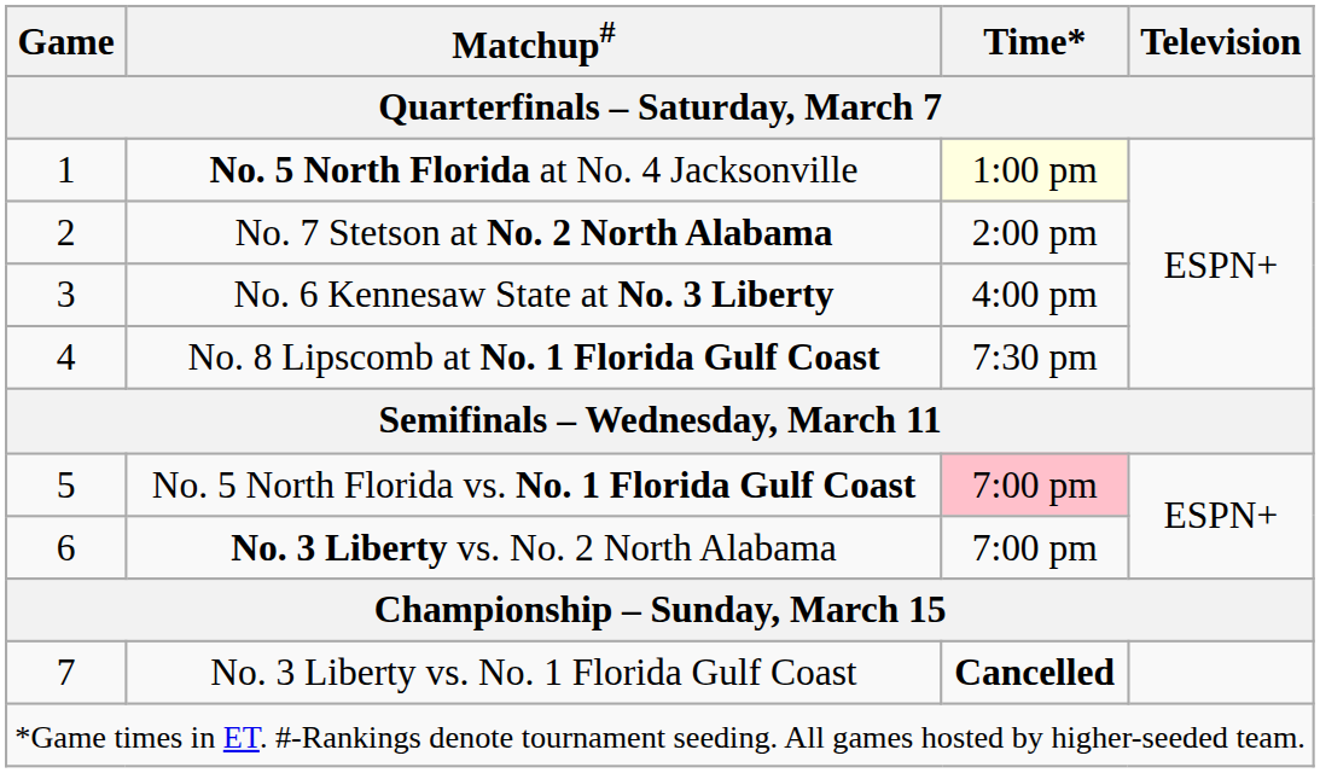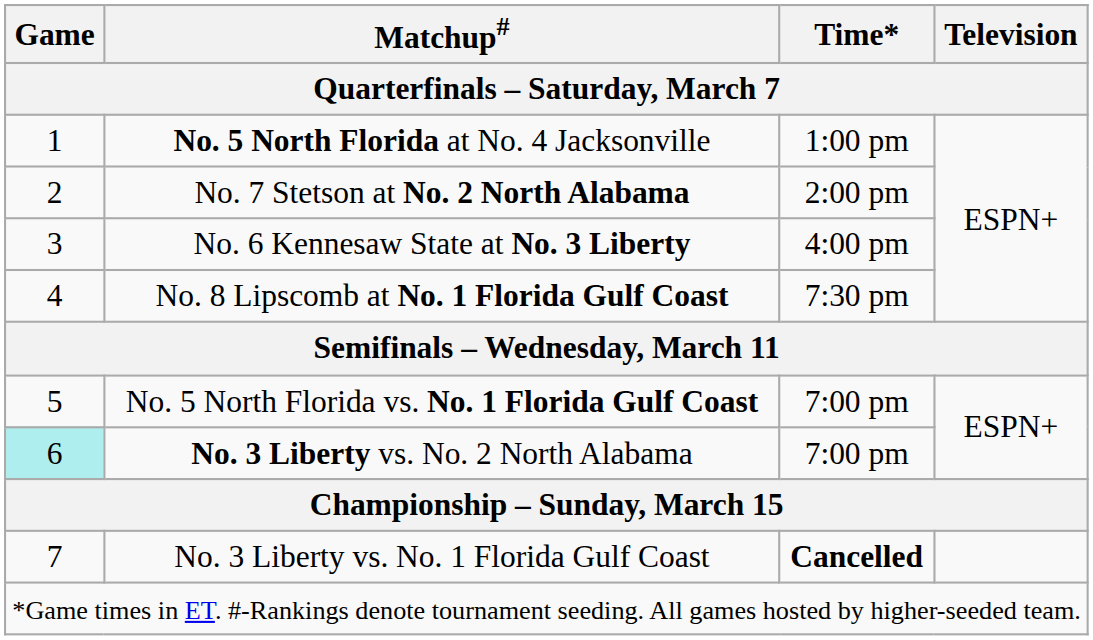No. 5 North Florida at No. 4 Jacksonville | Time*: lightyellow background -> no background
No. 5 North Florida vs. No. 1 Florida Gulf Coast | Time*: pink background -> no background
No. 3 Liberty vs. No. 2 North Alabama | Game: no background -> paleturquoise background
